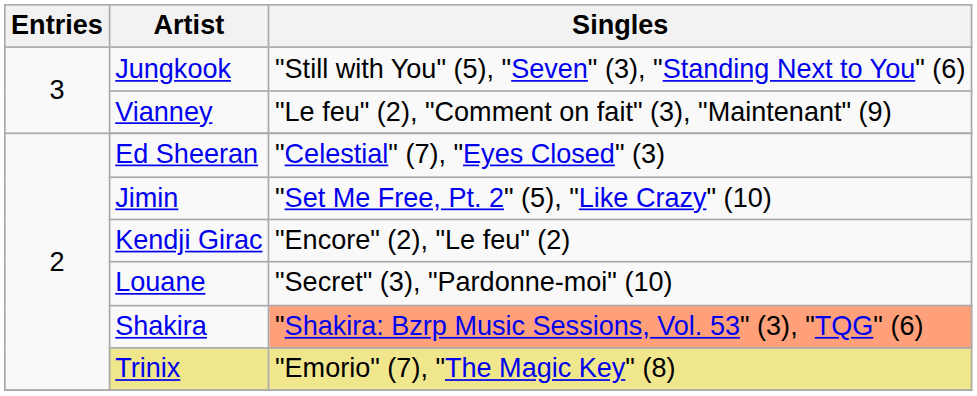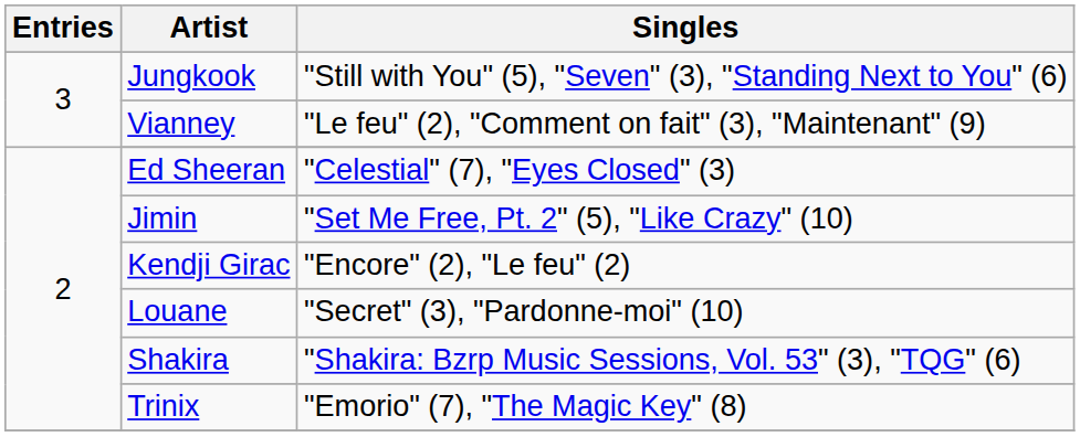Shakira | Singles: lightsalmon background -> no background
Trinix | Artist: khaki background -> no background
Trinix | Singles: khaki background -> no background
